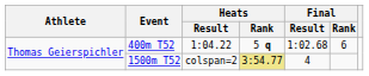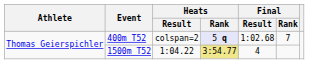400m T52 | Heats / Result: 1:04.22 -> colspan=2
400m T52 | Heats / Rank: no background -> lavender background
400m T52 | Final / Rank: 6 -> 7
1500m T52 | Heats / Result: colspan=2 -> 1:04.22
